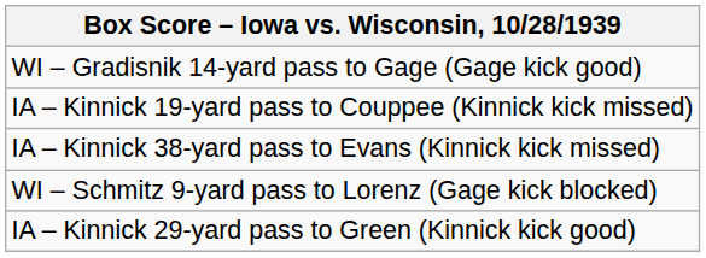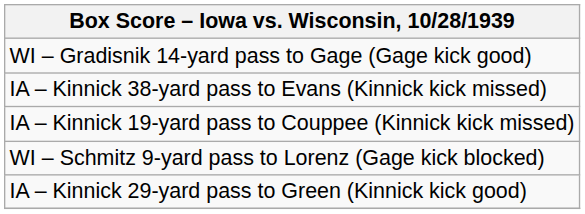row 3 | column 1: IA – Kinnick 19-yard pass to Couppee (Kinnick kick missed) -> IA – Kinnick 38-yard pass to Evans (Kinnick kick missed)
row 4 | column 1: IA – Kinnick 38-yard pass to Evans (Kinnick kick missed) -> IA – Kinnick 19-yard pass to Couppee (Kinnick kick missed)
